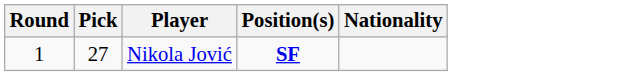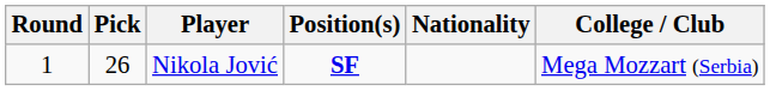+ column: College / Club | Mega Mozzart (Serbia)
Nikola Jović | Pick: 27 -> 26
